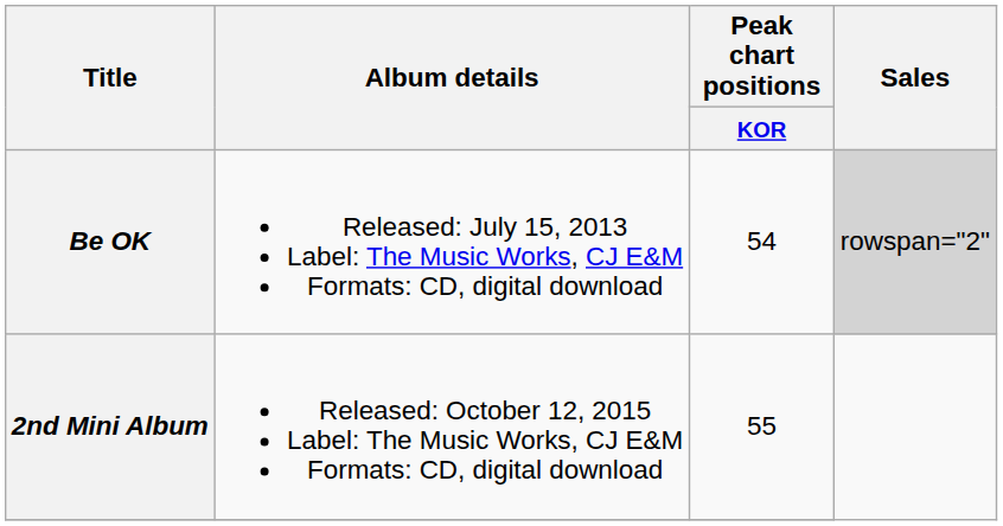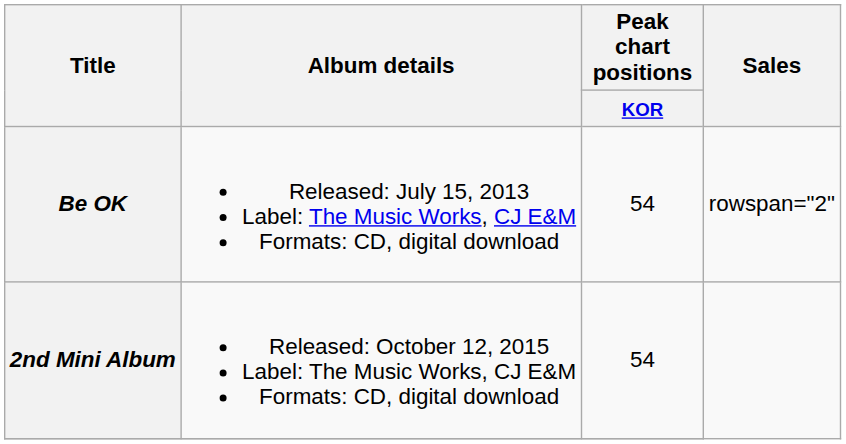Be OK | Sales: lightgrey background -> no background
2nd Mini Album | Peak chart positions / KOR: 55 -> 54
